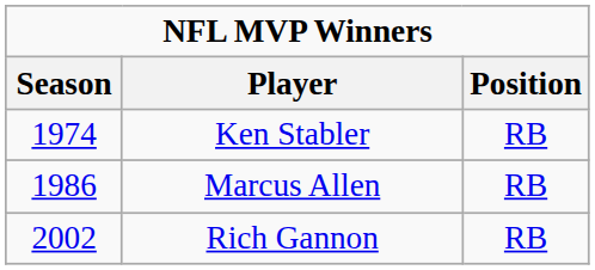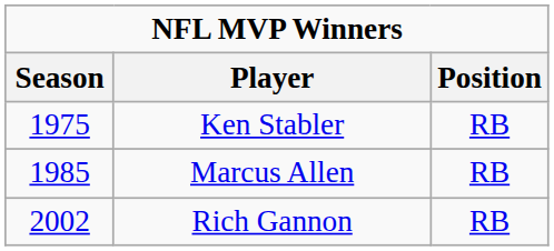Ken Stabler | Season: 1974 -> 1975
Marcus Allen | Season: 1986 -> 1985
